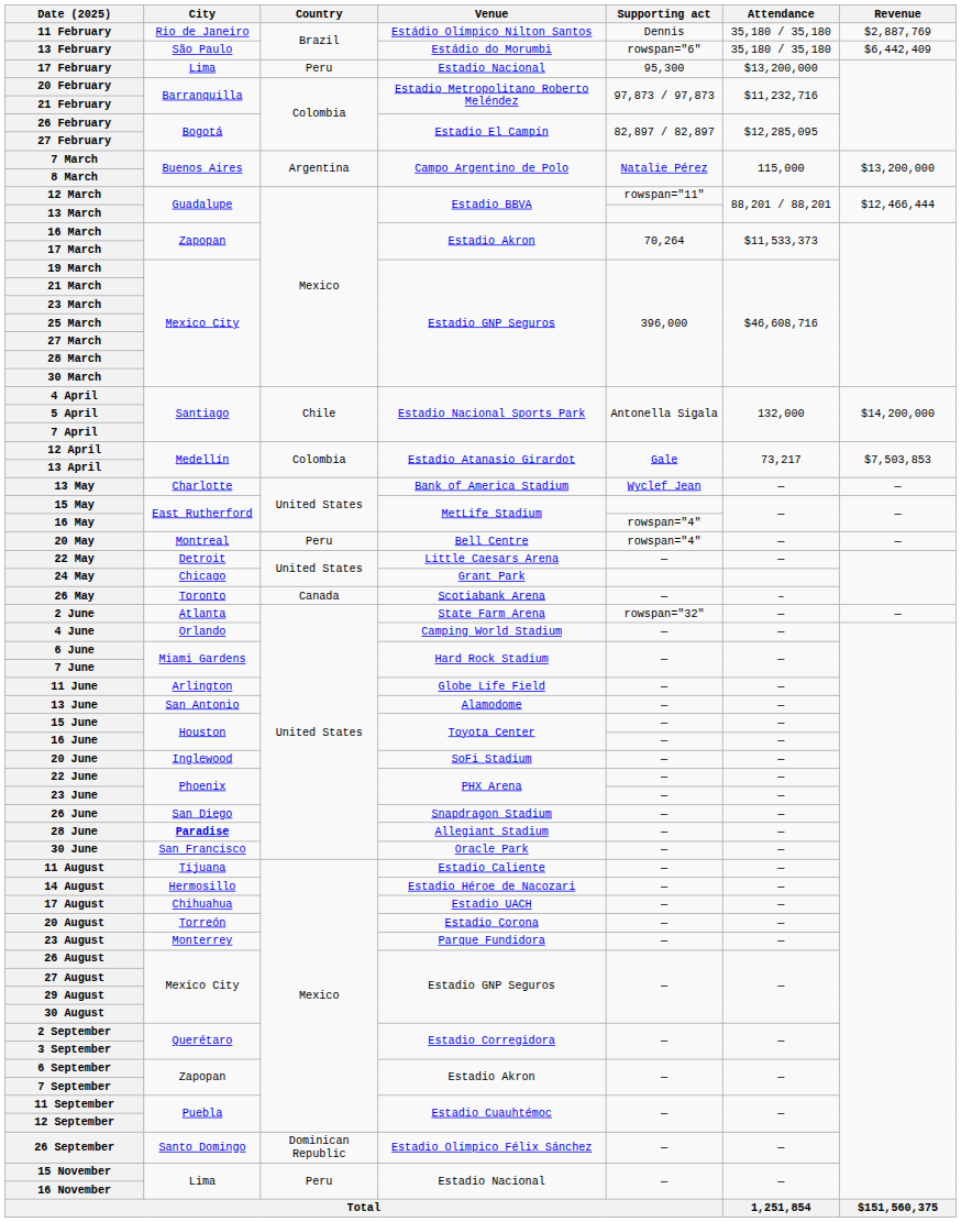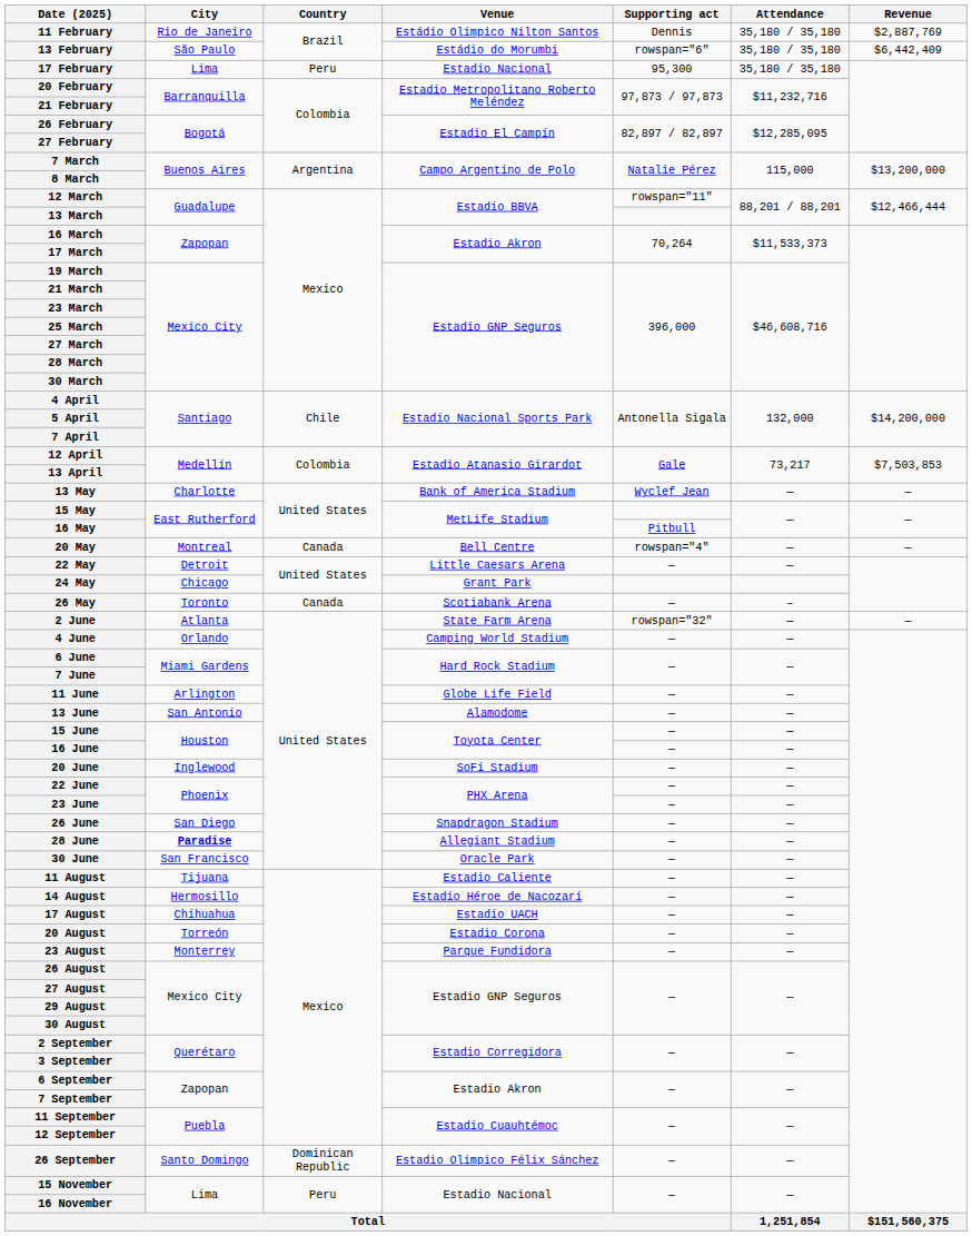17 February | Attendance: $13,200,000 -> 35,180 / 35,180
16 May | Supporting act: rowspan="4" -> Pitbull
20 May | Country: Peru -> Canada
